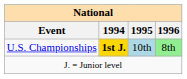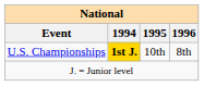U.S. Championships | 1995: lightblue background -> no background
U.S. Championships | 1996: lightgreen background -> no background
